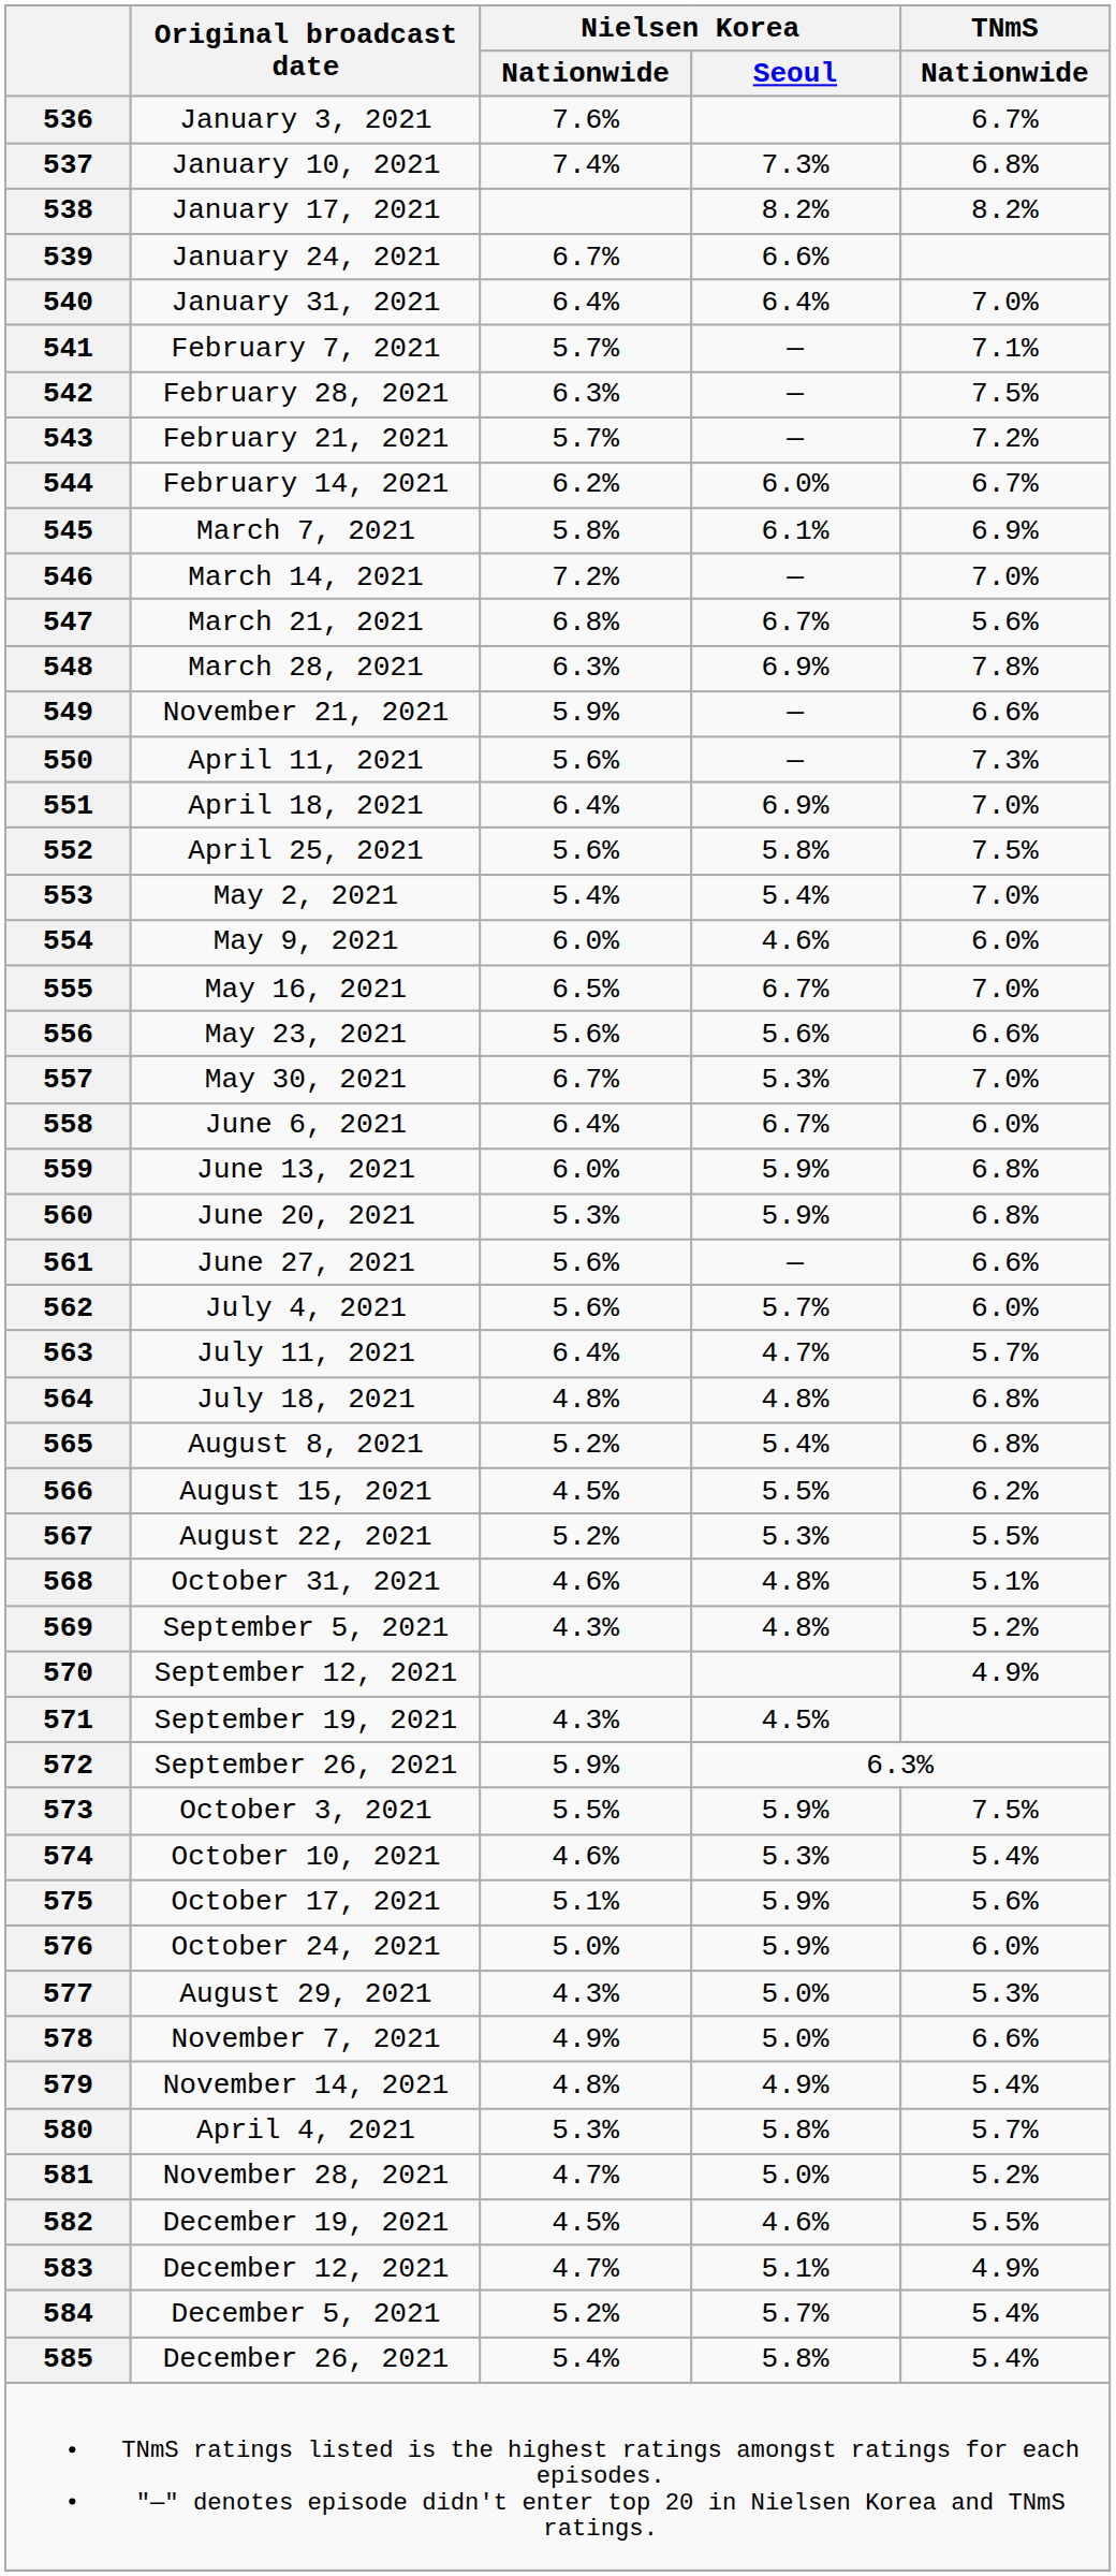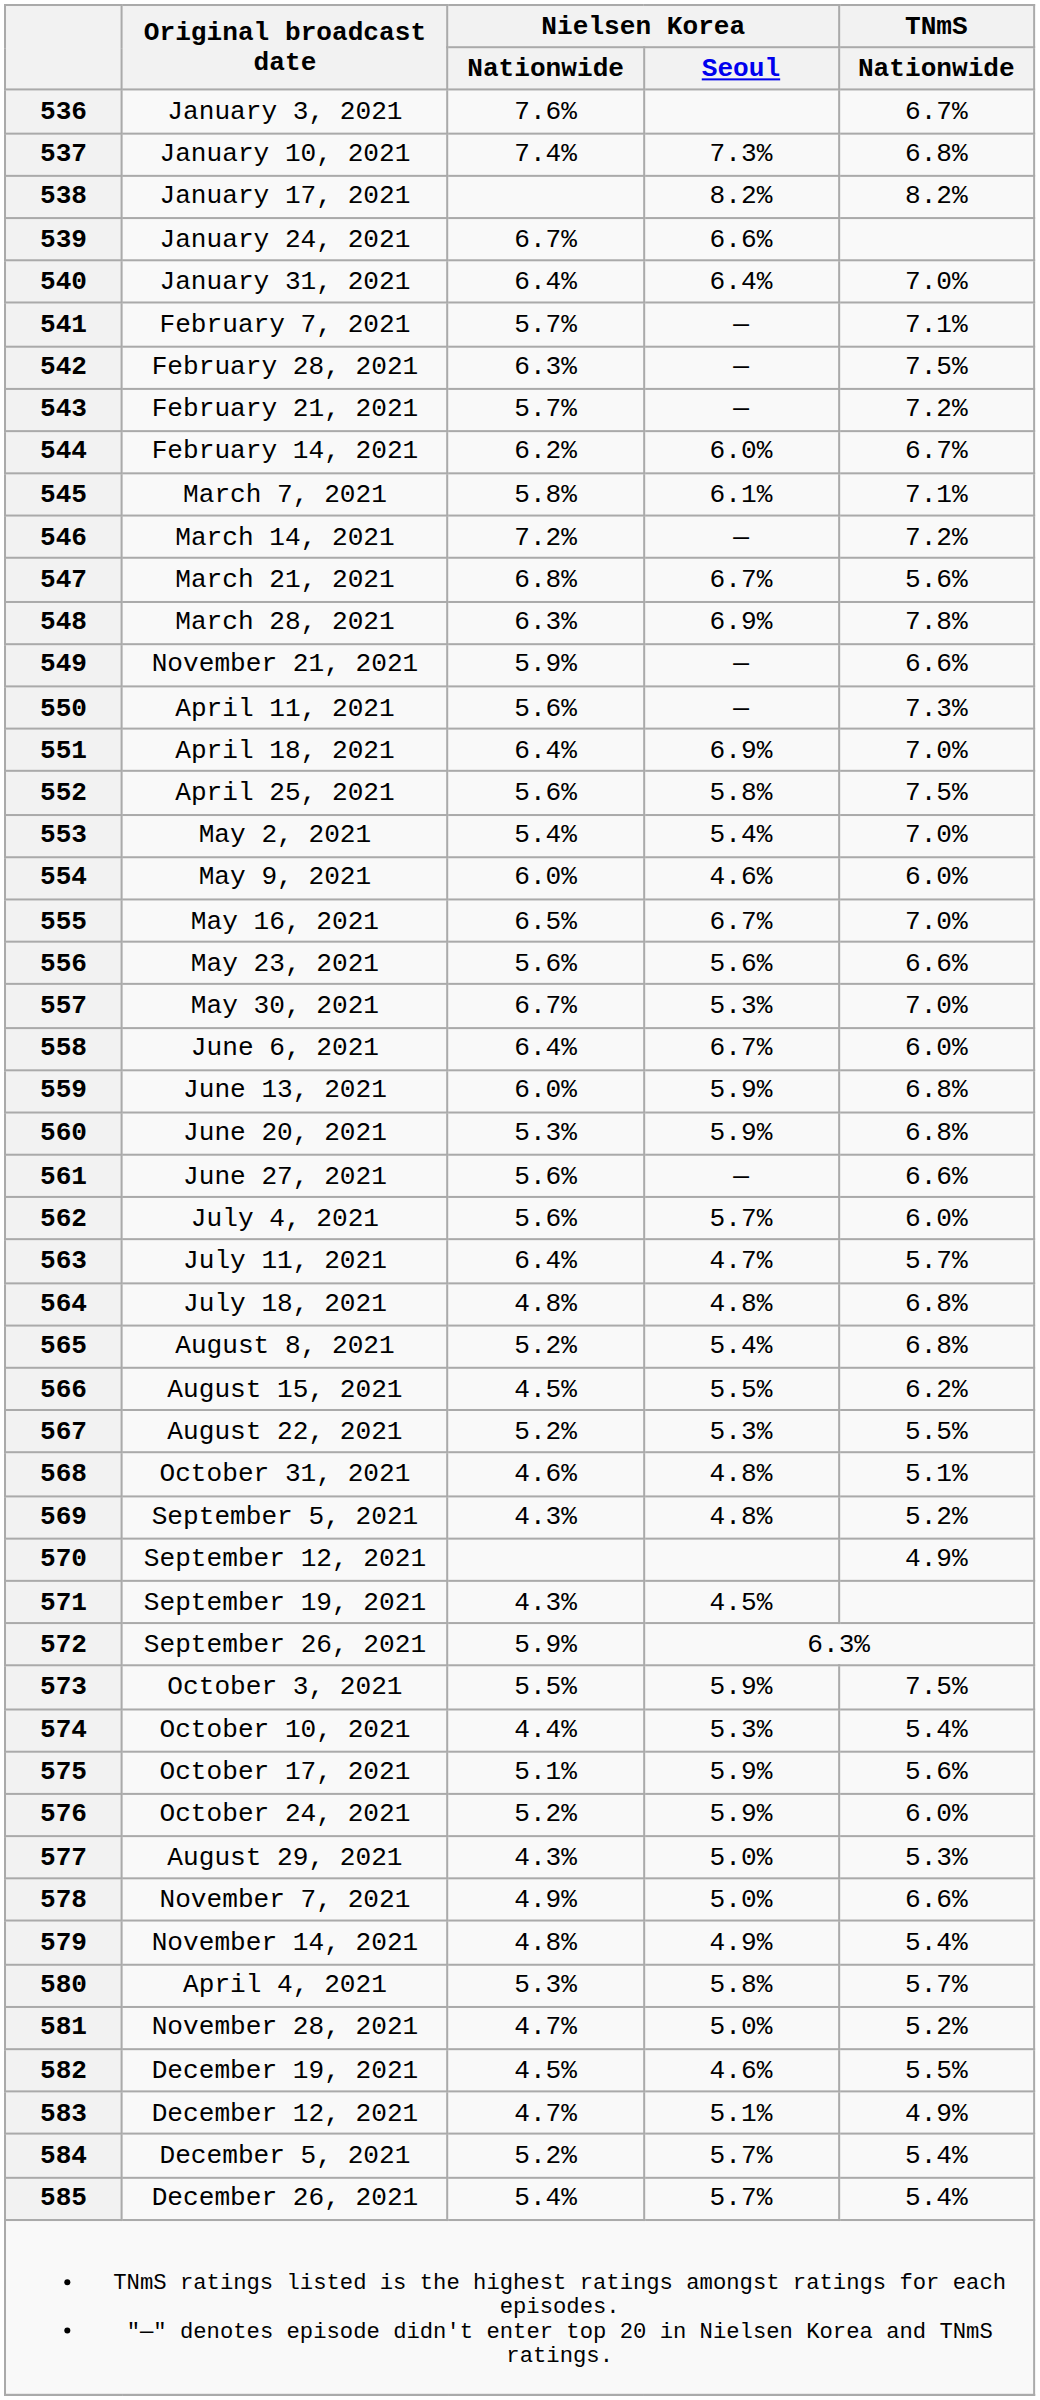545 | TNmS / Nationwide: 6.9% -> 7.1%
546 | TNmS / Nationwide: 7.0% -> 7.2%
574 | Nielsen Korea / Nationwide: 4.6% -> 4.4%
576 | Nielsen Korea / Nationwide: 5.0% -> 5.2%
585 | Nielsen Korea / Seoul: 5.8% -> 5.7%
